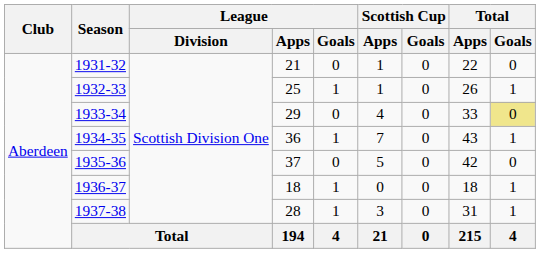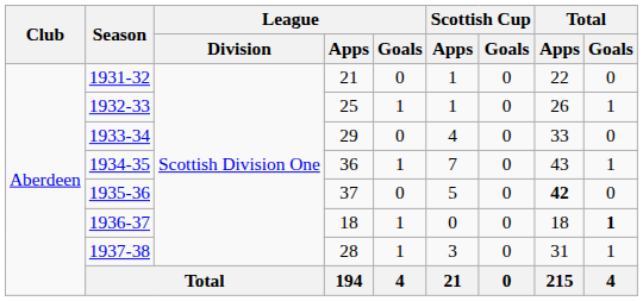1933-34 | Total / Goals: khaki background -> no background
1935-36 | Total / Apps: normal -> bold
1936-37 | Total / Goals: normal -> bold
